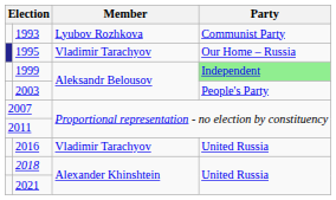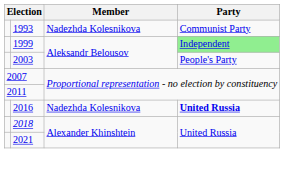1993 | Member: Lyubov Rozhkova -> Nadezhda Kolesnikova
- row: 1995 | Vladimir Tarachyov | Our Home – Russia
2016 | Member: Vladimir Tarachyov -> Nadezhda Kolesnikova
2016 | Party: normal -> bold
